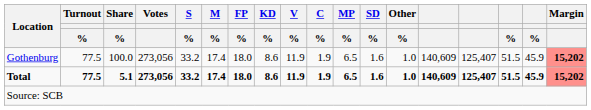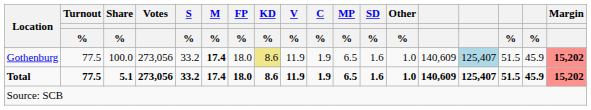Gothenburg | M / %: normal -> bold
Gothenburg | KD / %: no background -> khaki background
Gothenburg | column 15: no background -> lightblue background
